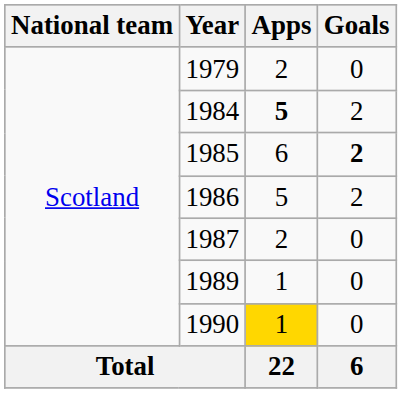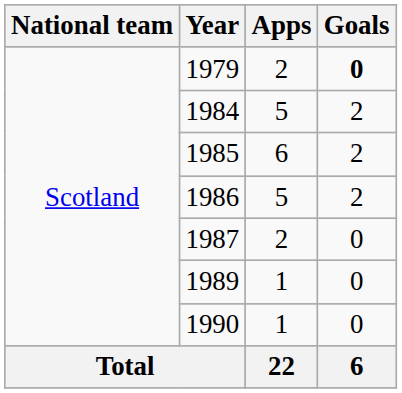1979 | Goals: normal -> bold
1984 | Apps: bold -> normal
1985 | Goals: bold -> normal
1990 | Apps: gold background -> no background
